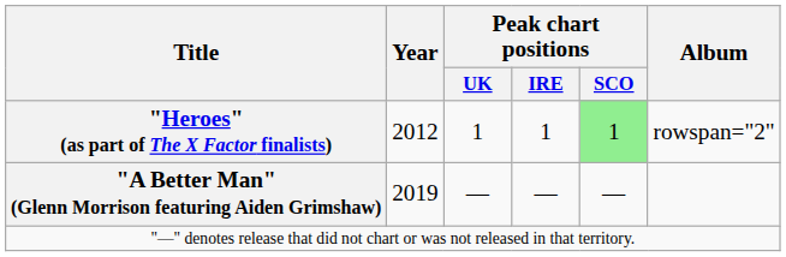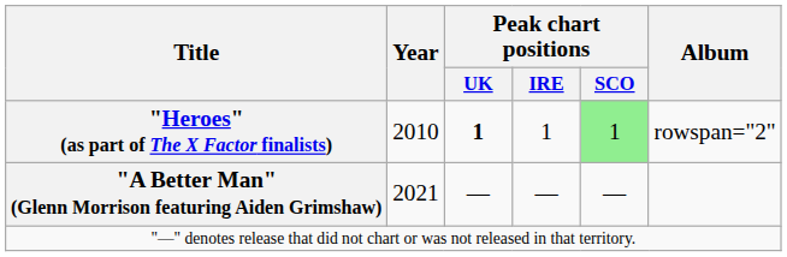"Heroes" (as part of The X Factor finalists) | Year: 2012 -> 2010
"Heroes" (as part of The X Factor finalists) | Peak chart positions / UK: normal -> bold
"A Better Man" (Glenn Morrison featuring Aiden Grimshaw) | Year: 2019 -> 2021
